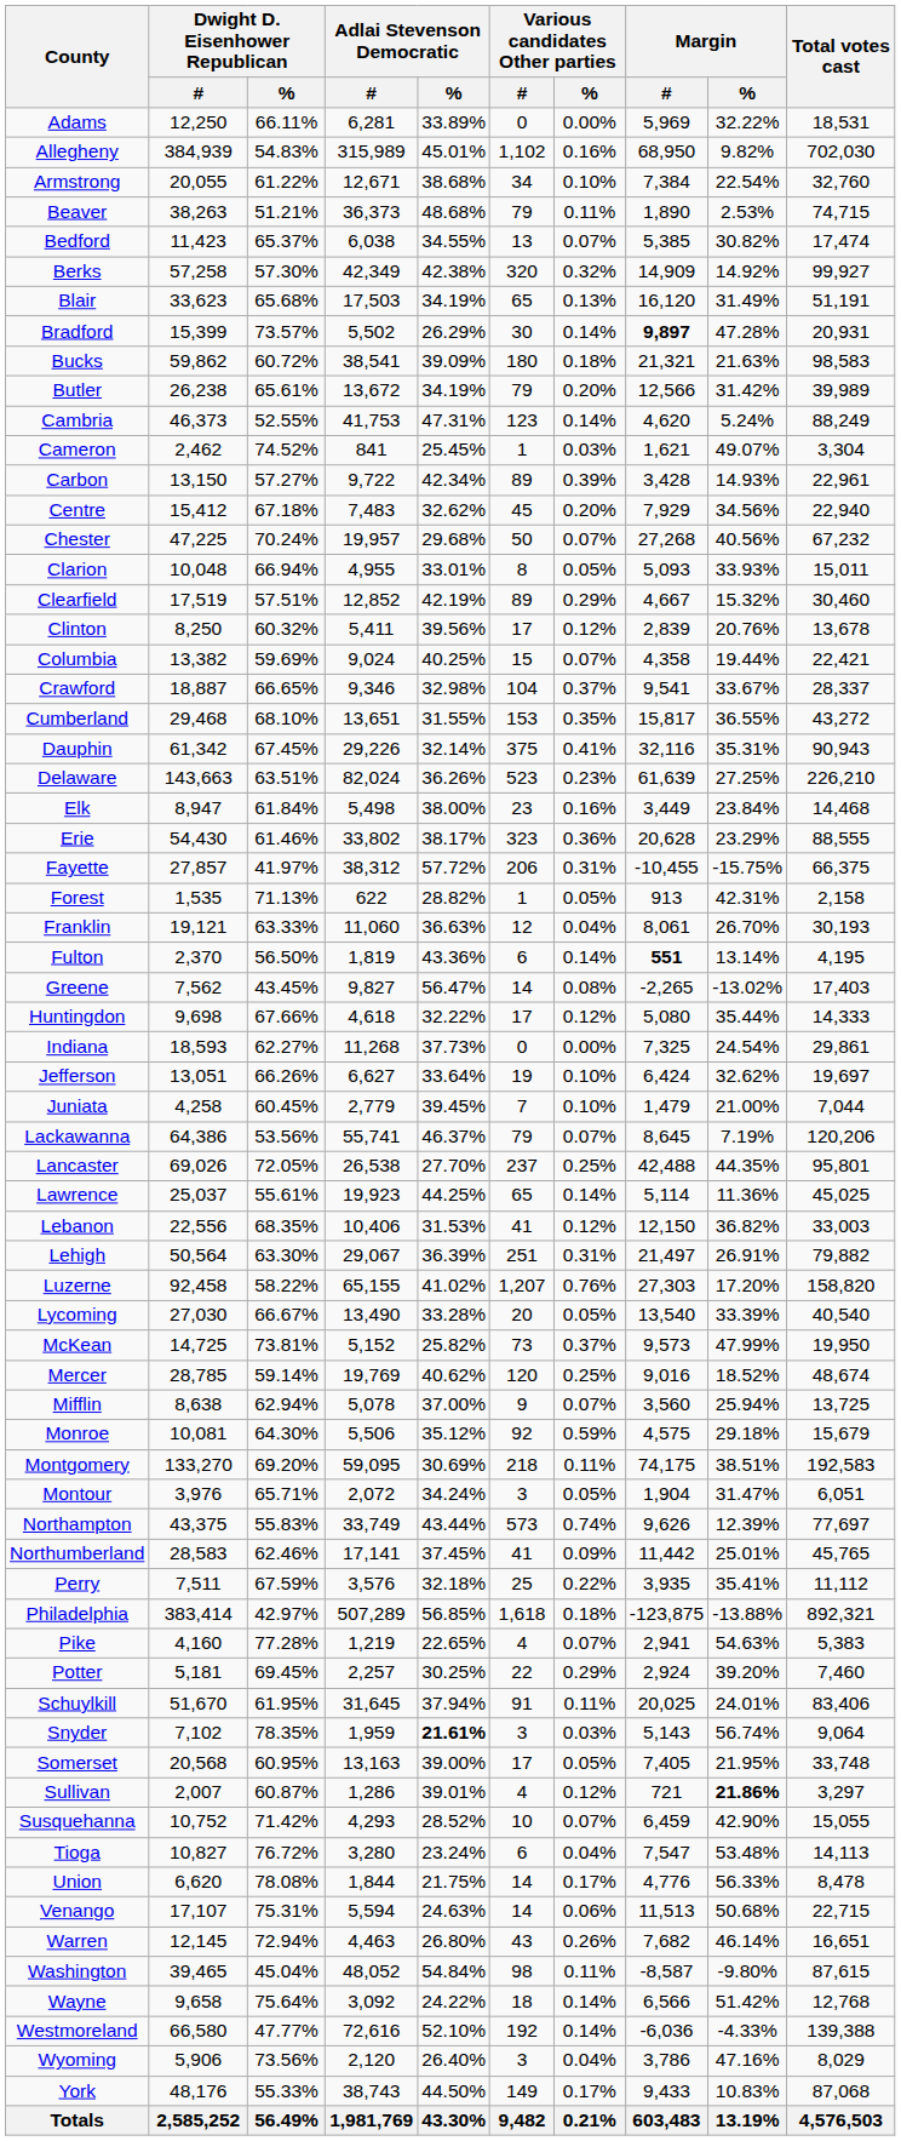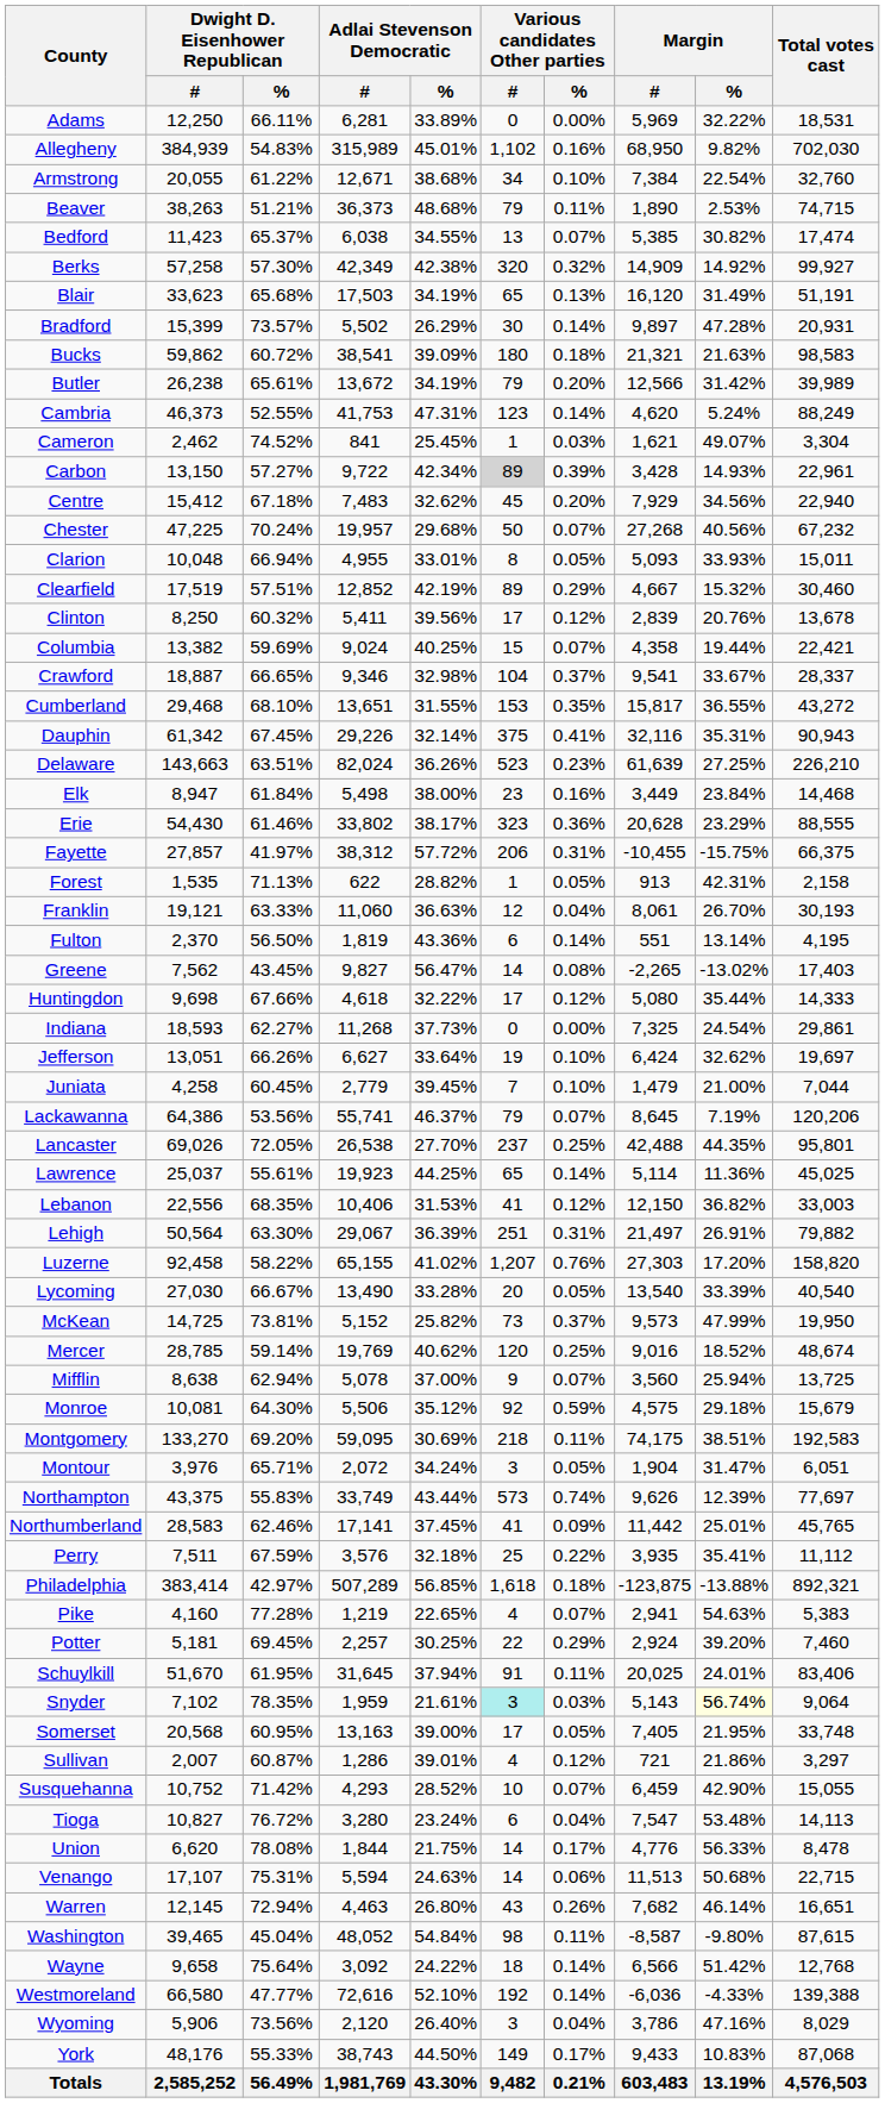Bradford | Margin / #: bold -> normal
Carbon | Various candidates Other parties / #: no background -> lightgrey background
Fulton | Margin / #: bold -> normal
Snyder | Adlai Stevenson Democratic / %: bold -> normal
Snyder | Various candidates Other parties / #: no background -> paleturquoise background
Snyder | Margin / %: no background -> lightyellow background
Sullivan | Margin / %: bold -> normal
